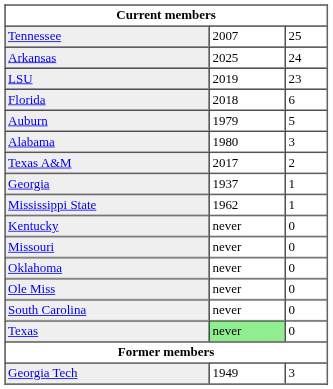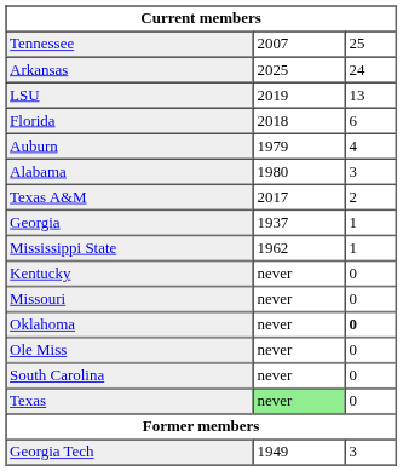LSU | column 3: 23 -> 13
Auburn | column 3: 5 -> 4
Oklahoma | column 3: normal -> bold
